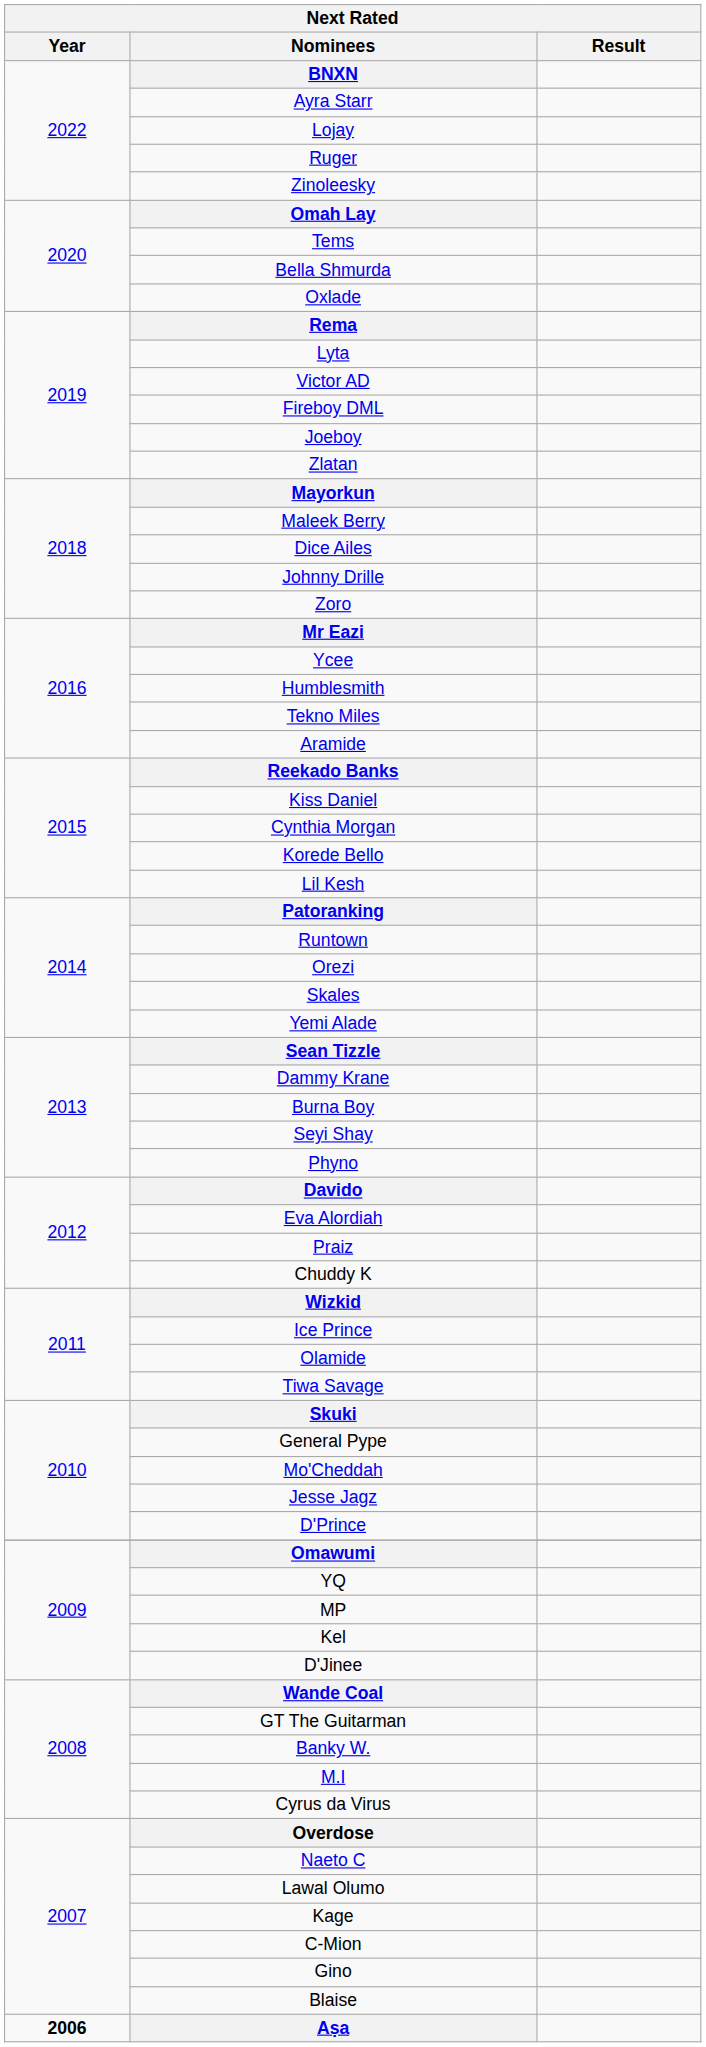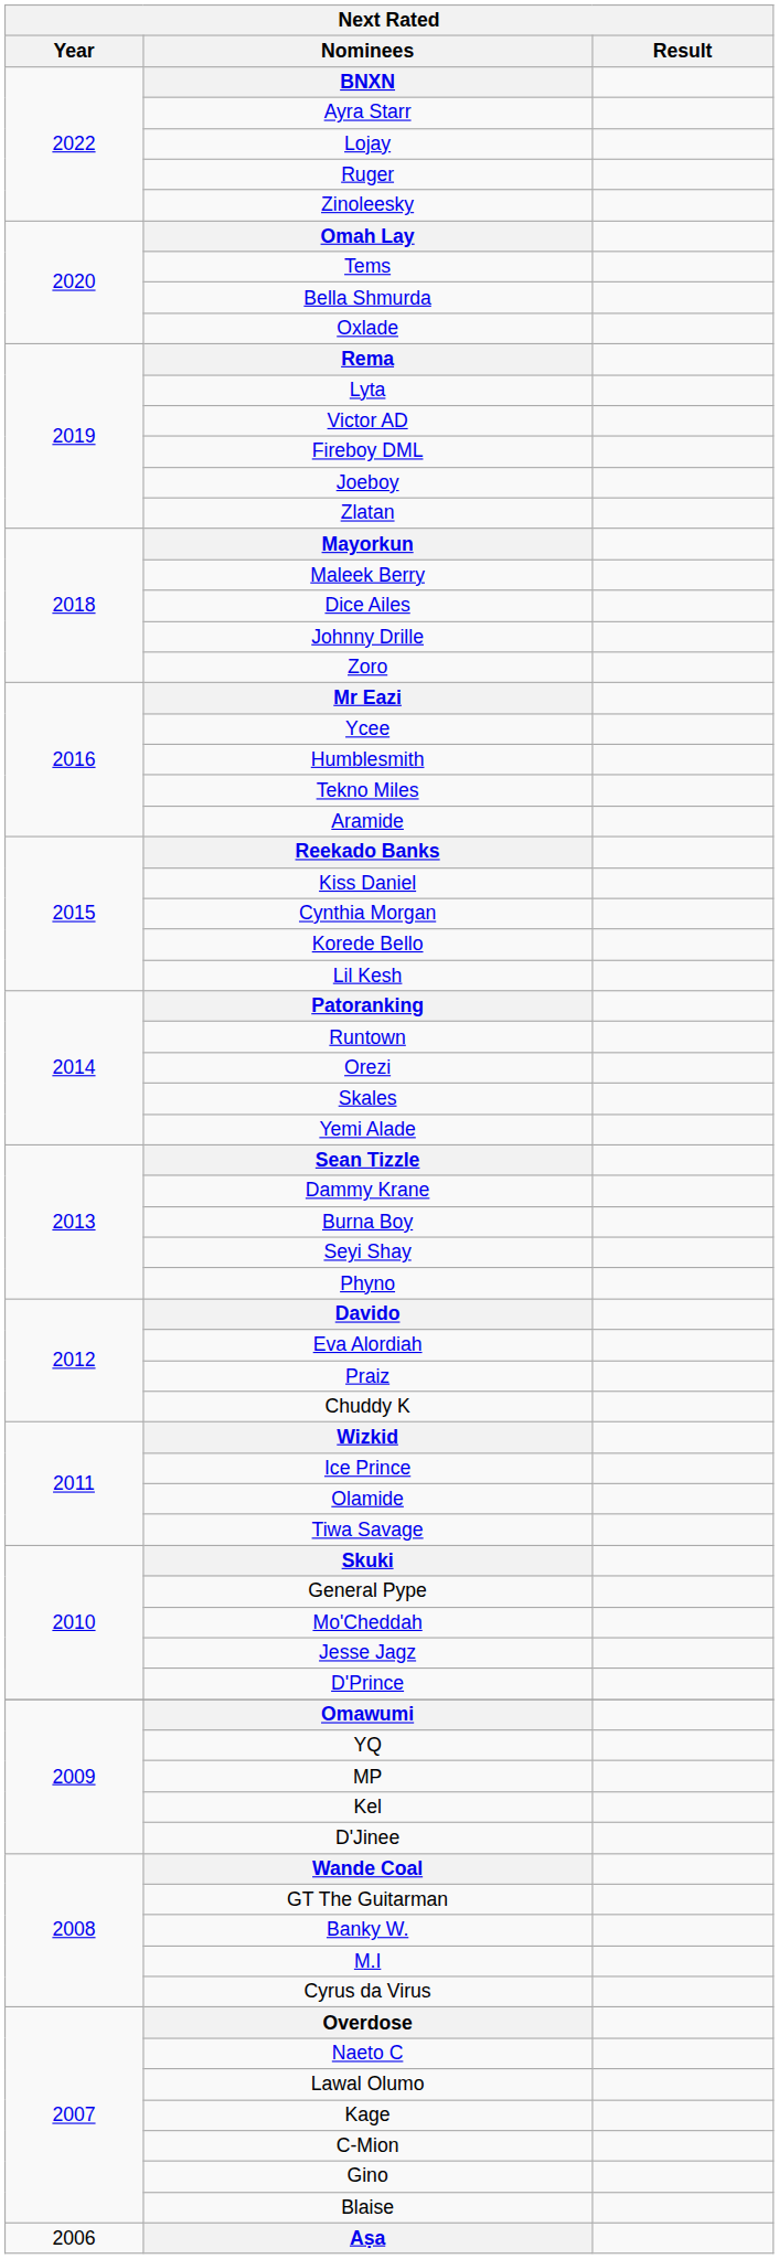Aṣa | Year: bold -> normal
